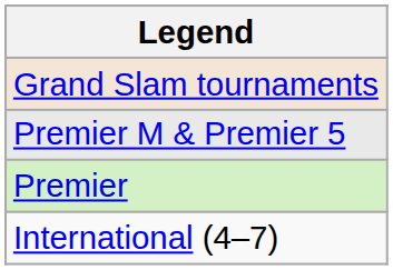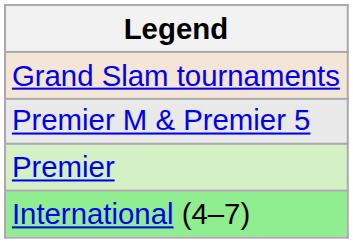row 5 | column 1: no background -> lightgreen background
